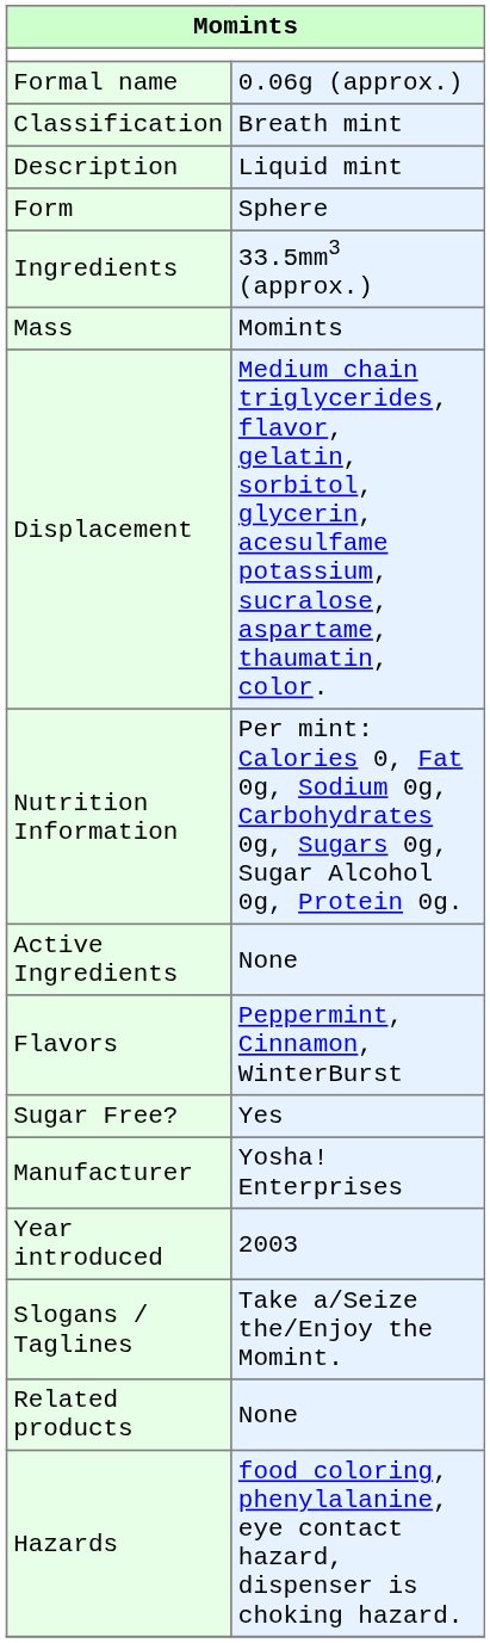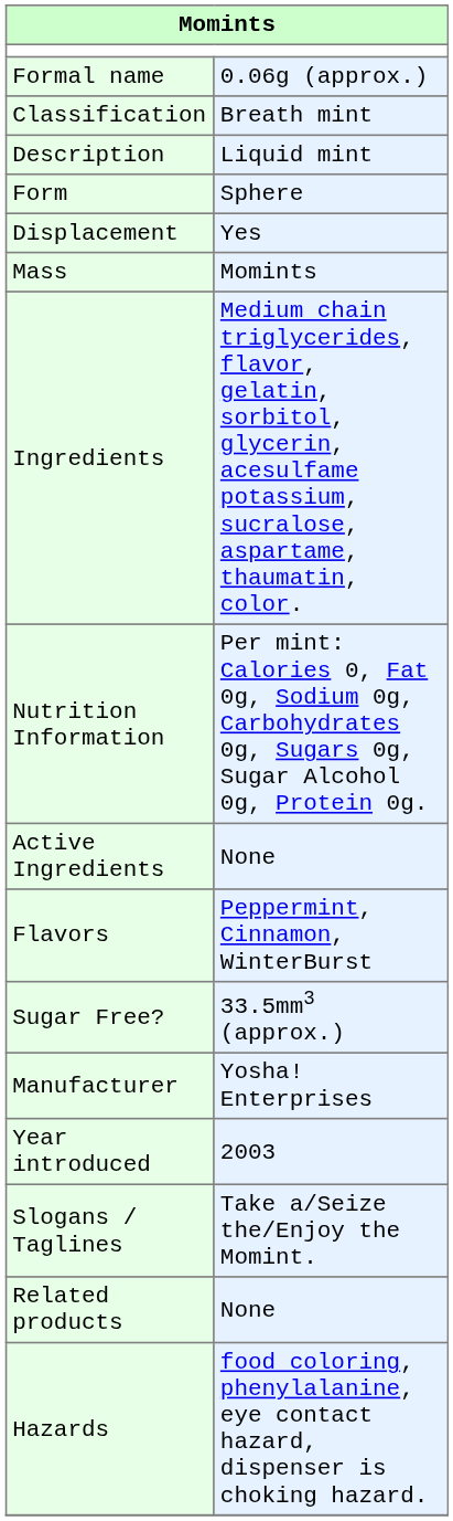row 7 | column 1: Ingredients -> Displacement
row 7 | column 2: 33.5mm3 (approx.) -> Yes
row 9 | column 1: Displacement -> Ingredients
row 13 | column 2: Yes -> 33.5mm3 (approx.)
